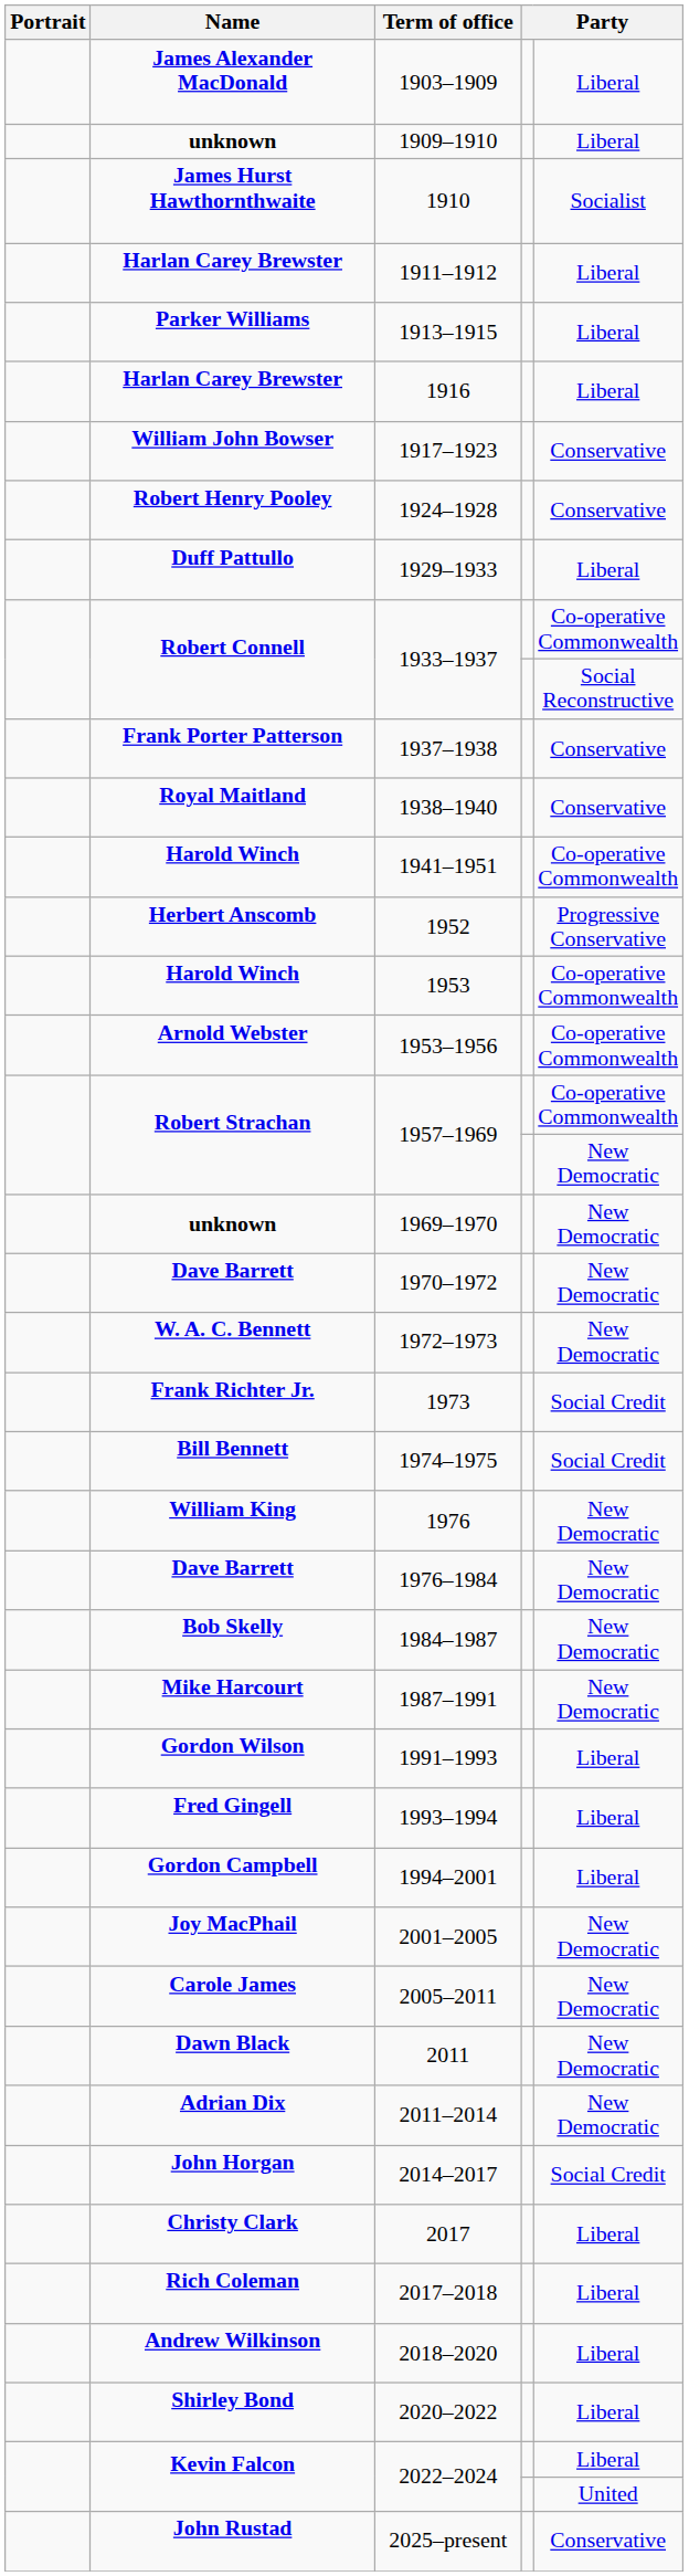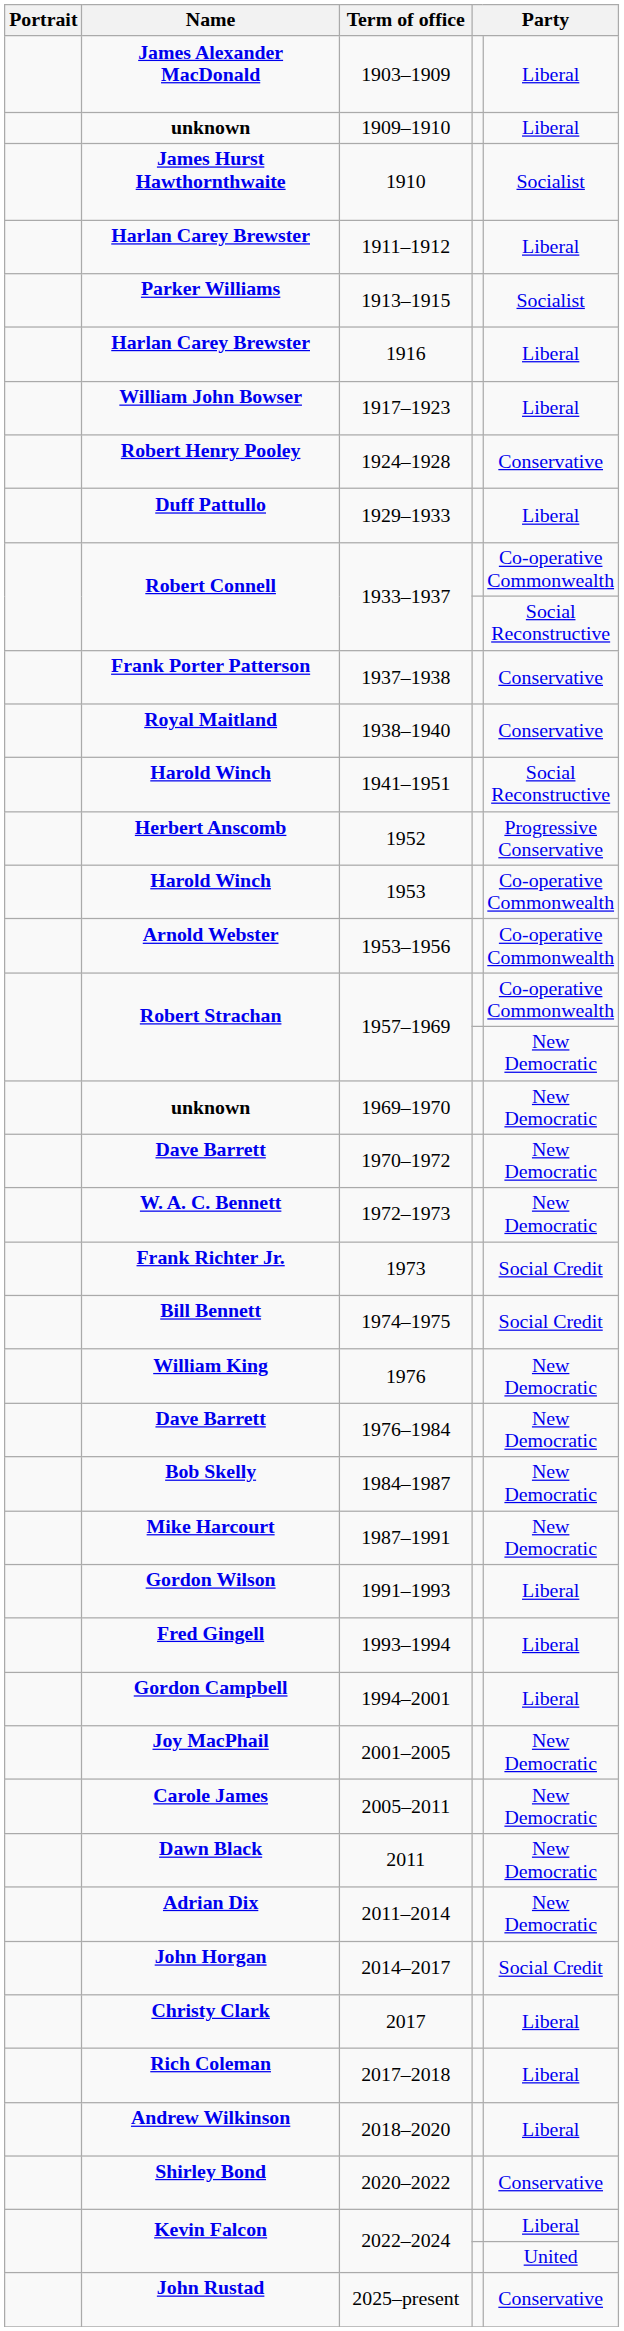1913–1915 | column 5: Liberal -> Socialist
1917–1923 | column 5: Conservative -> Liberal
1941–1951 | column 5: Co-operative Commonwealth -> Social Reconstructive
2020–2022 | column 5: Liberal -> Conservative
